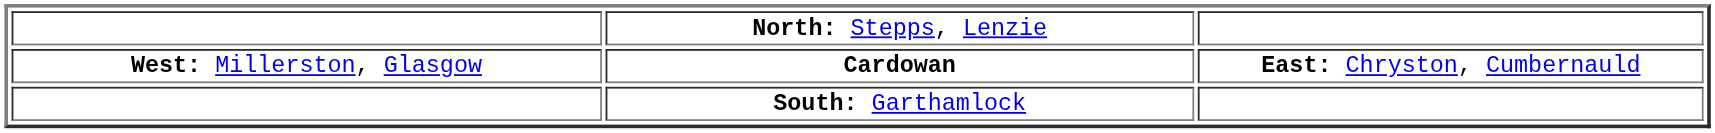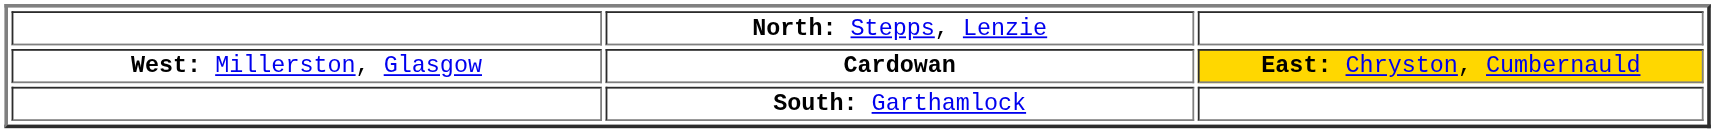West: Millerston, Glasgow | column 3: no background -> gold background
